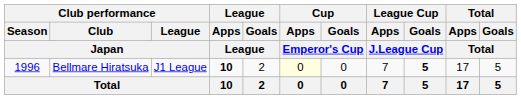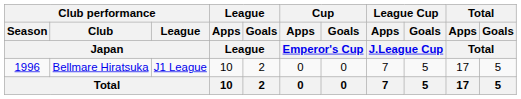Bellmare Hiratsuka | League / Apps / League: bold -> normal
Bellmare Hiratsuka | Cup / Apps / Emperor's Cup: lightyellow background -> no background
Bellmare Hiratsuka | League Cup / Goals / J.League Cup: bold -> normal
